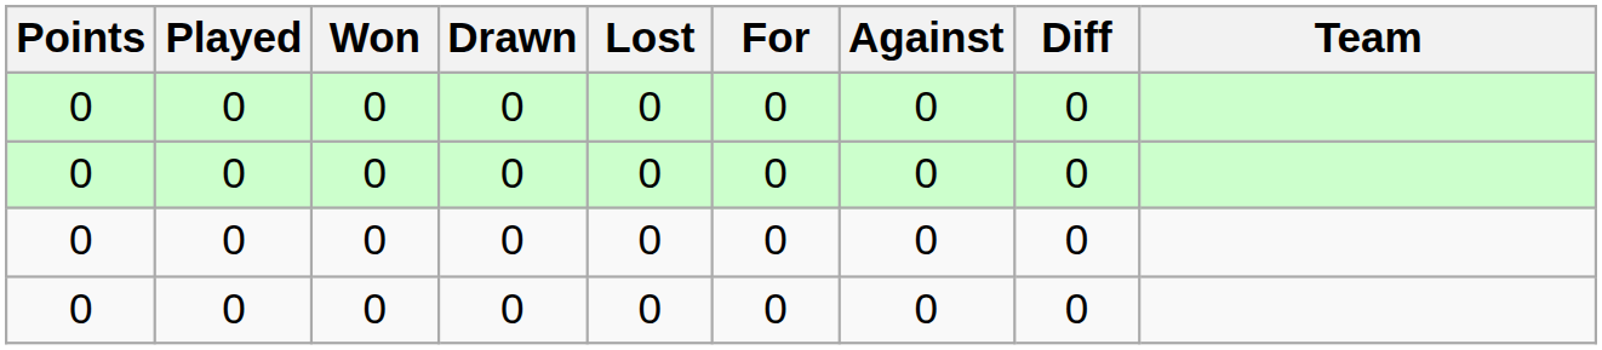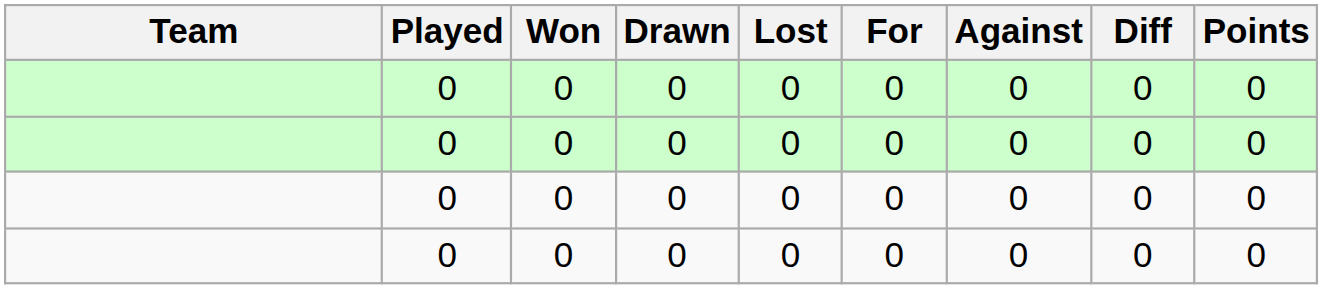columns swapped: Team <-> Points
